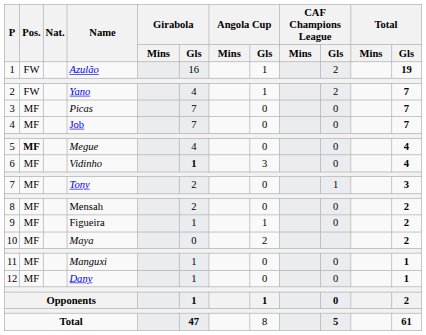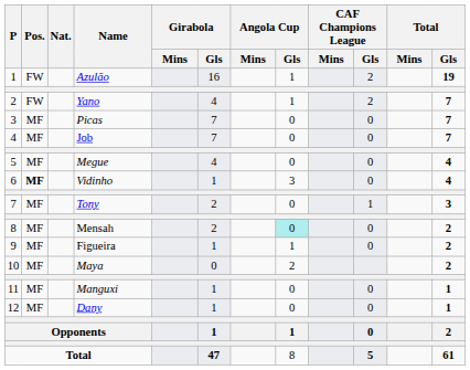Megue | Pos.: bold -> normal
Vidinho | Pos.: normal -> bold
Vidinho | Girabola / Gls: bold -> normal
Mensah | Angola Cup / Gls: no background -> paleturquoise background
